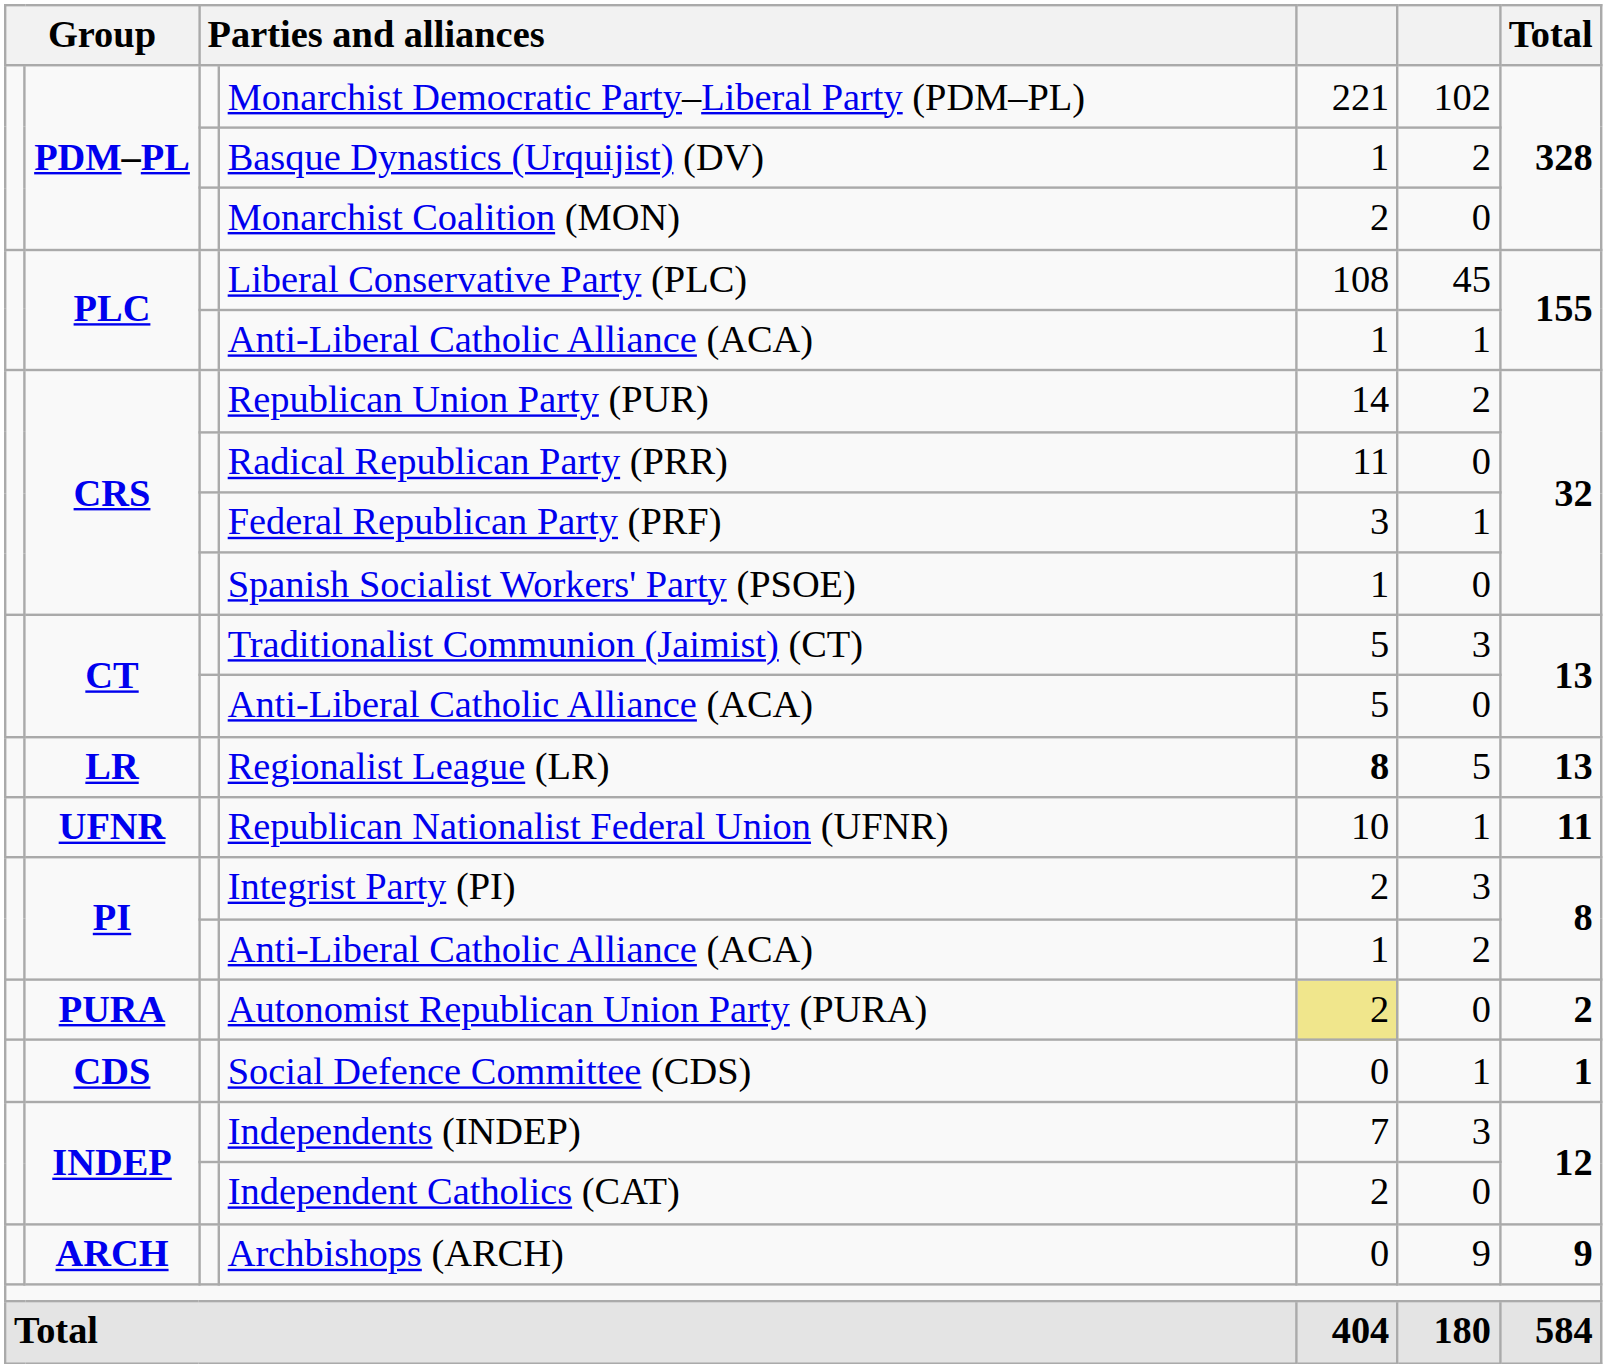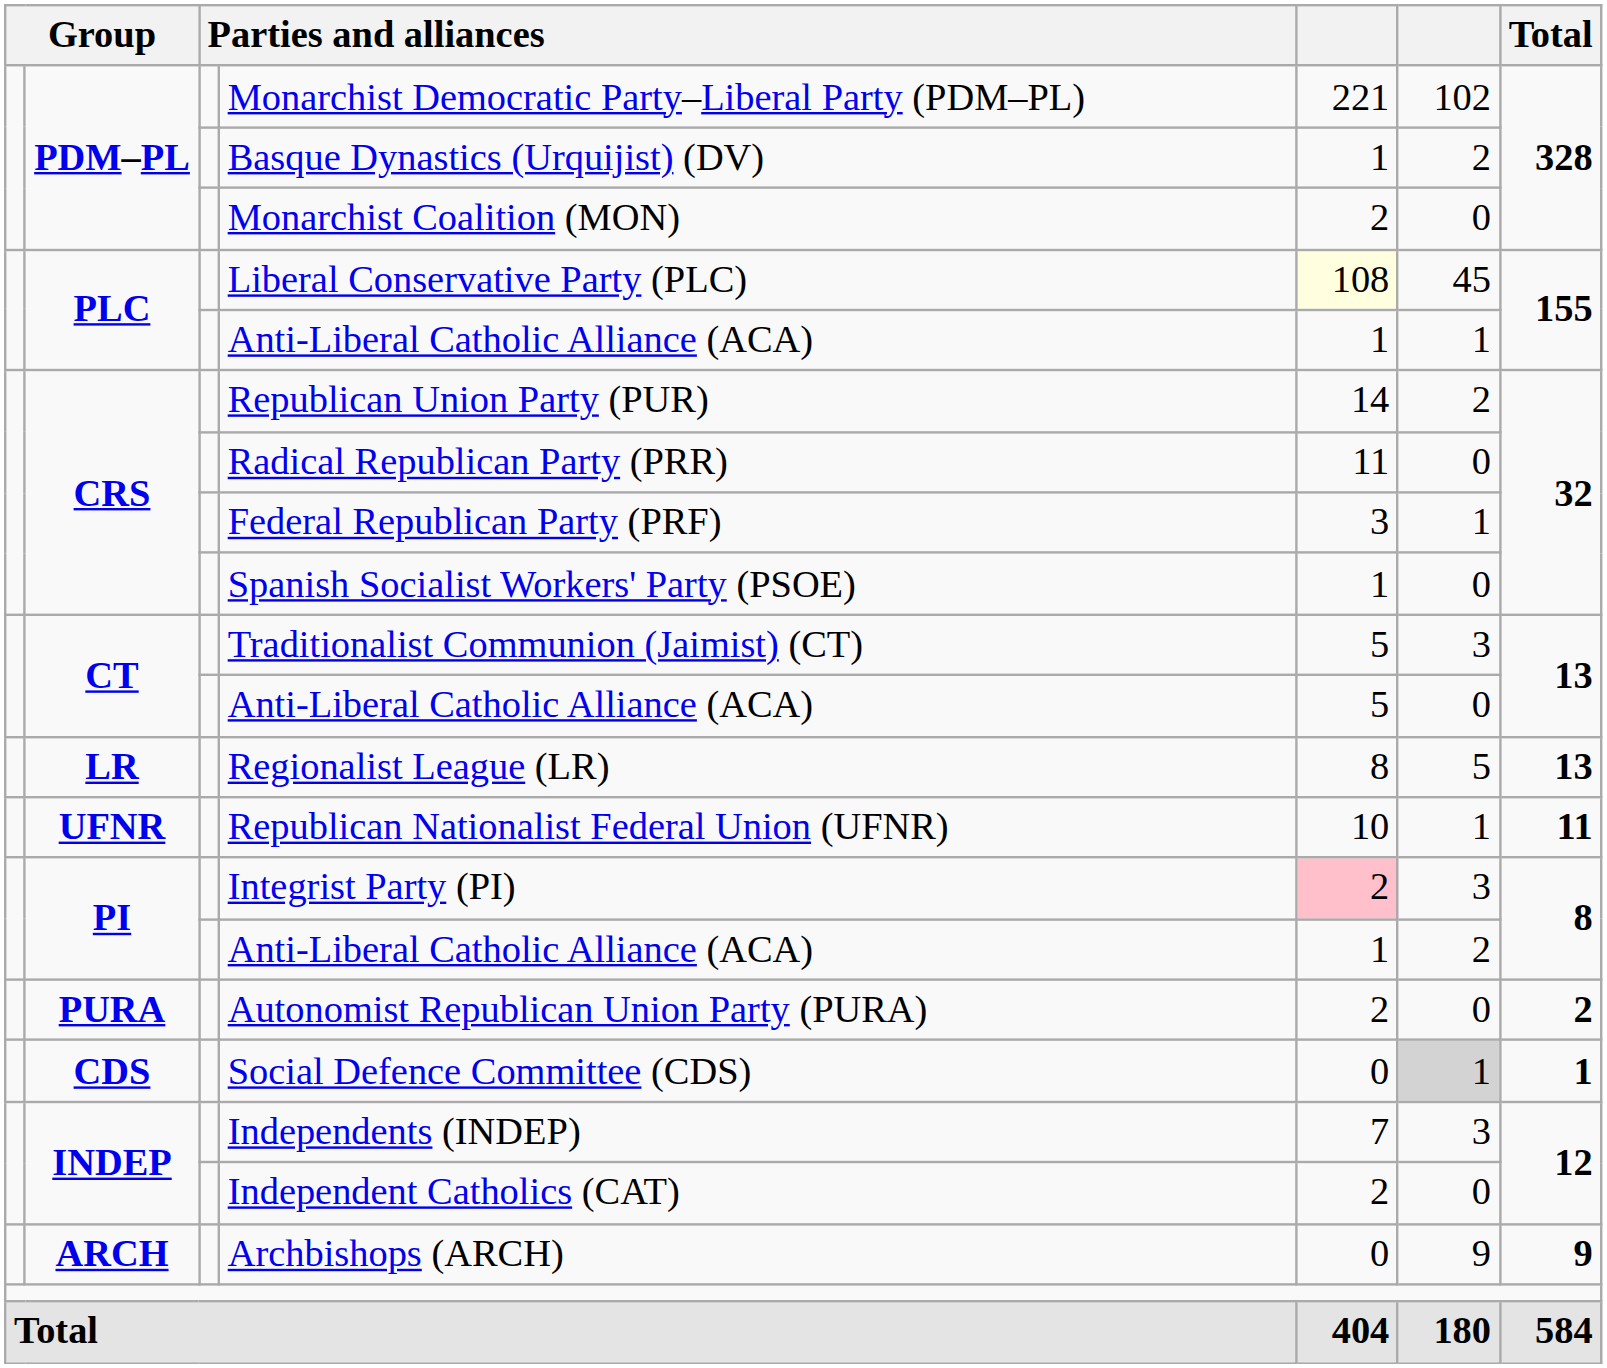Liberal Conservative Party (PLC) | column 5: no background -> lightyellow background
Regionalist League (LR) | column 5: bold -> normal
Integrist Party (PI) | column 5: no background -> pink background
Autonomist Republican Union Party (PURA) | column 5: khaki background -> no background
Social Defence Committee (CDS) | column 6: no background -> lightgrey background
